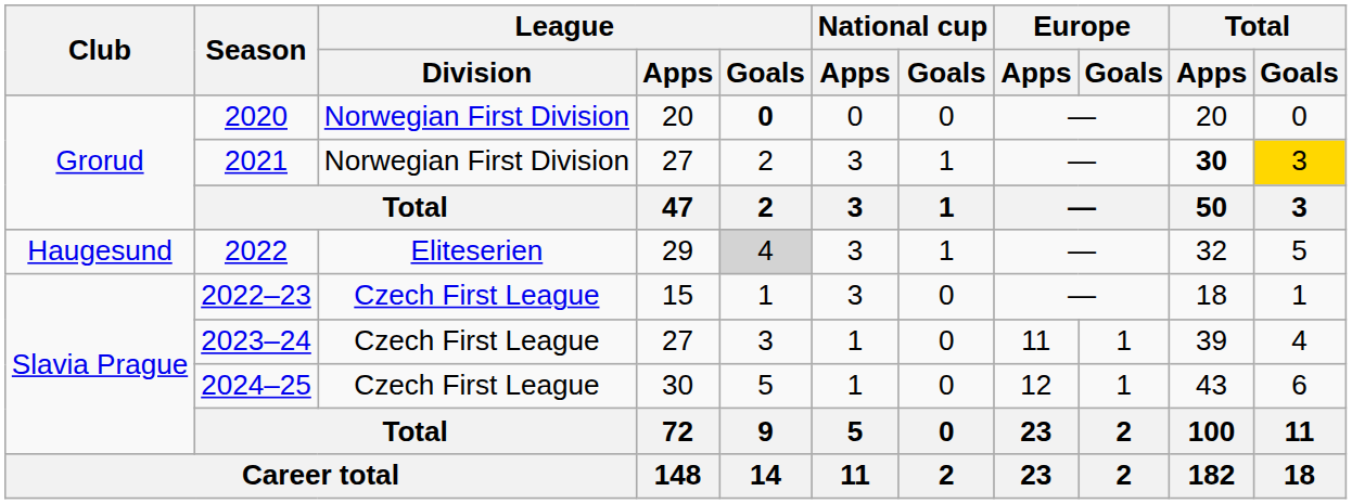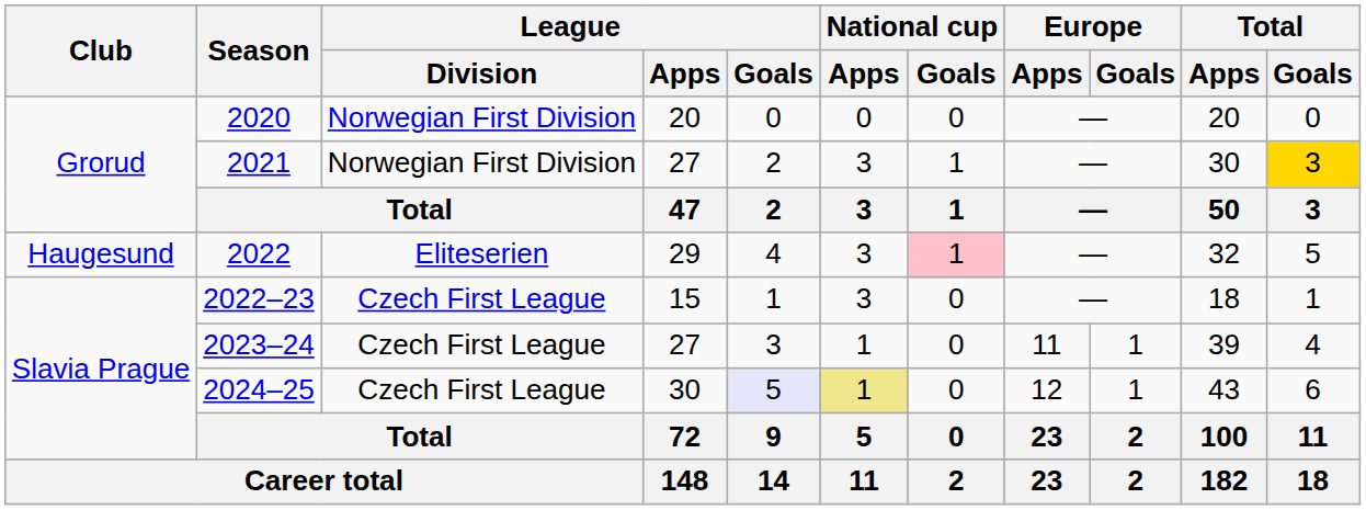2020 | League / Goals: bold -> normal
2021 | Total / Apps: bold -> normal
2022 | League / Goals: lightgrey background -> no background
2022 | National cup / Goals: no background -> pink background
2024–25 | League / Goals: no background -> lavender background
2024–25 | National cup / Apps: no background -> khaki background
